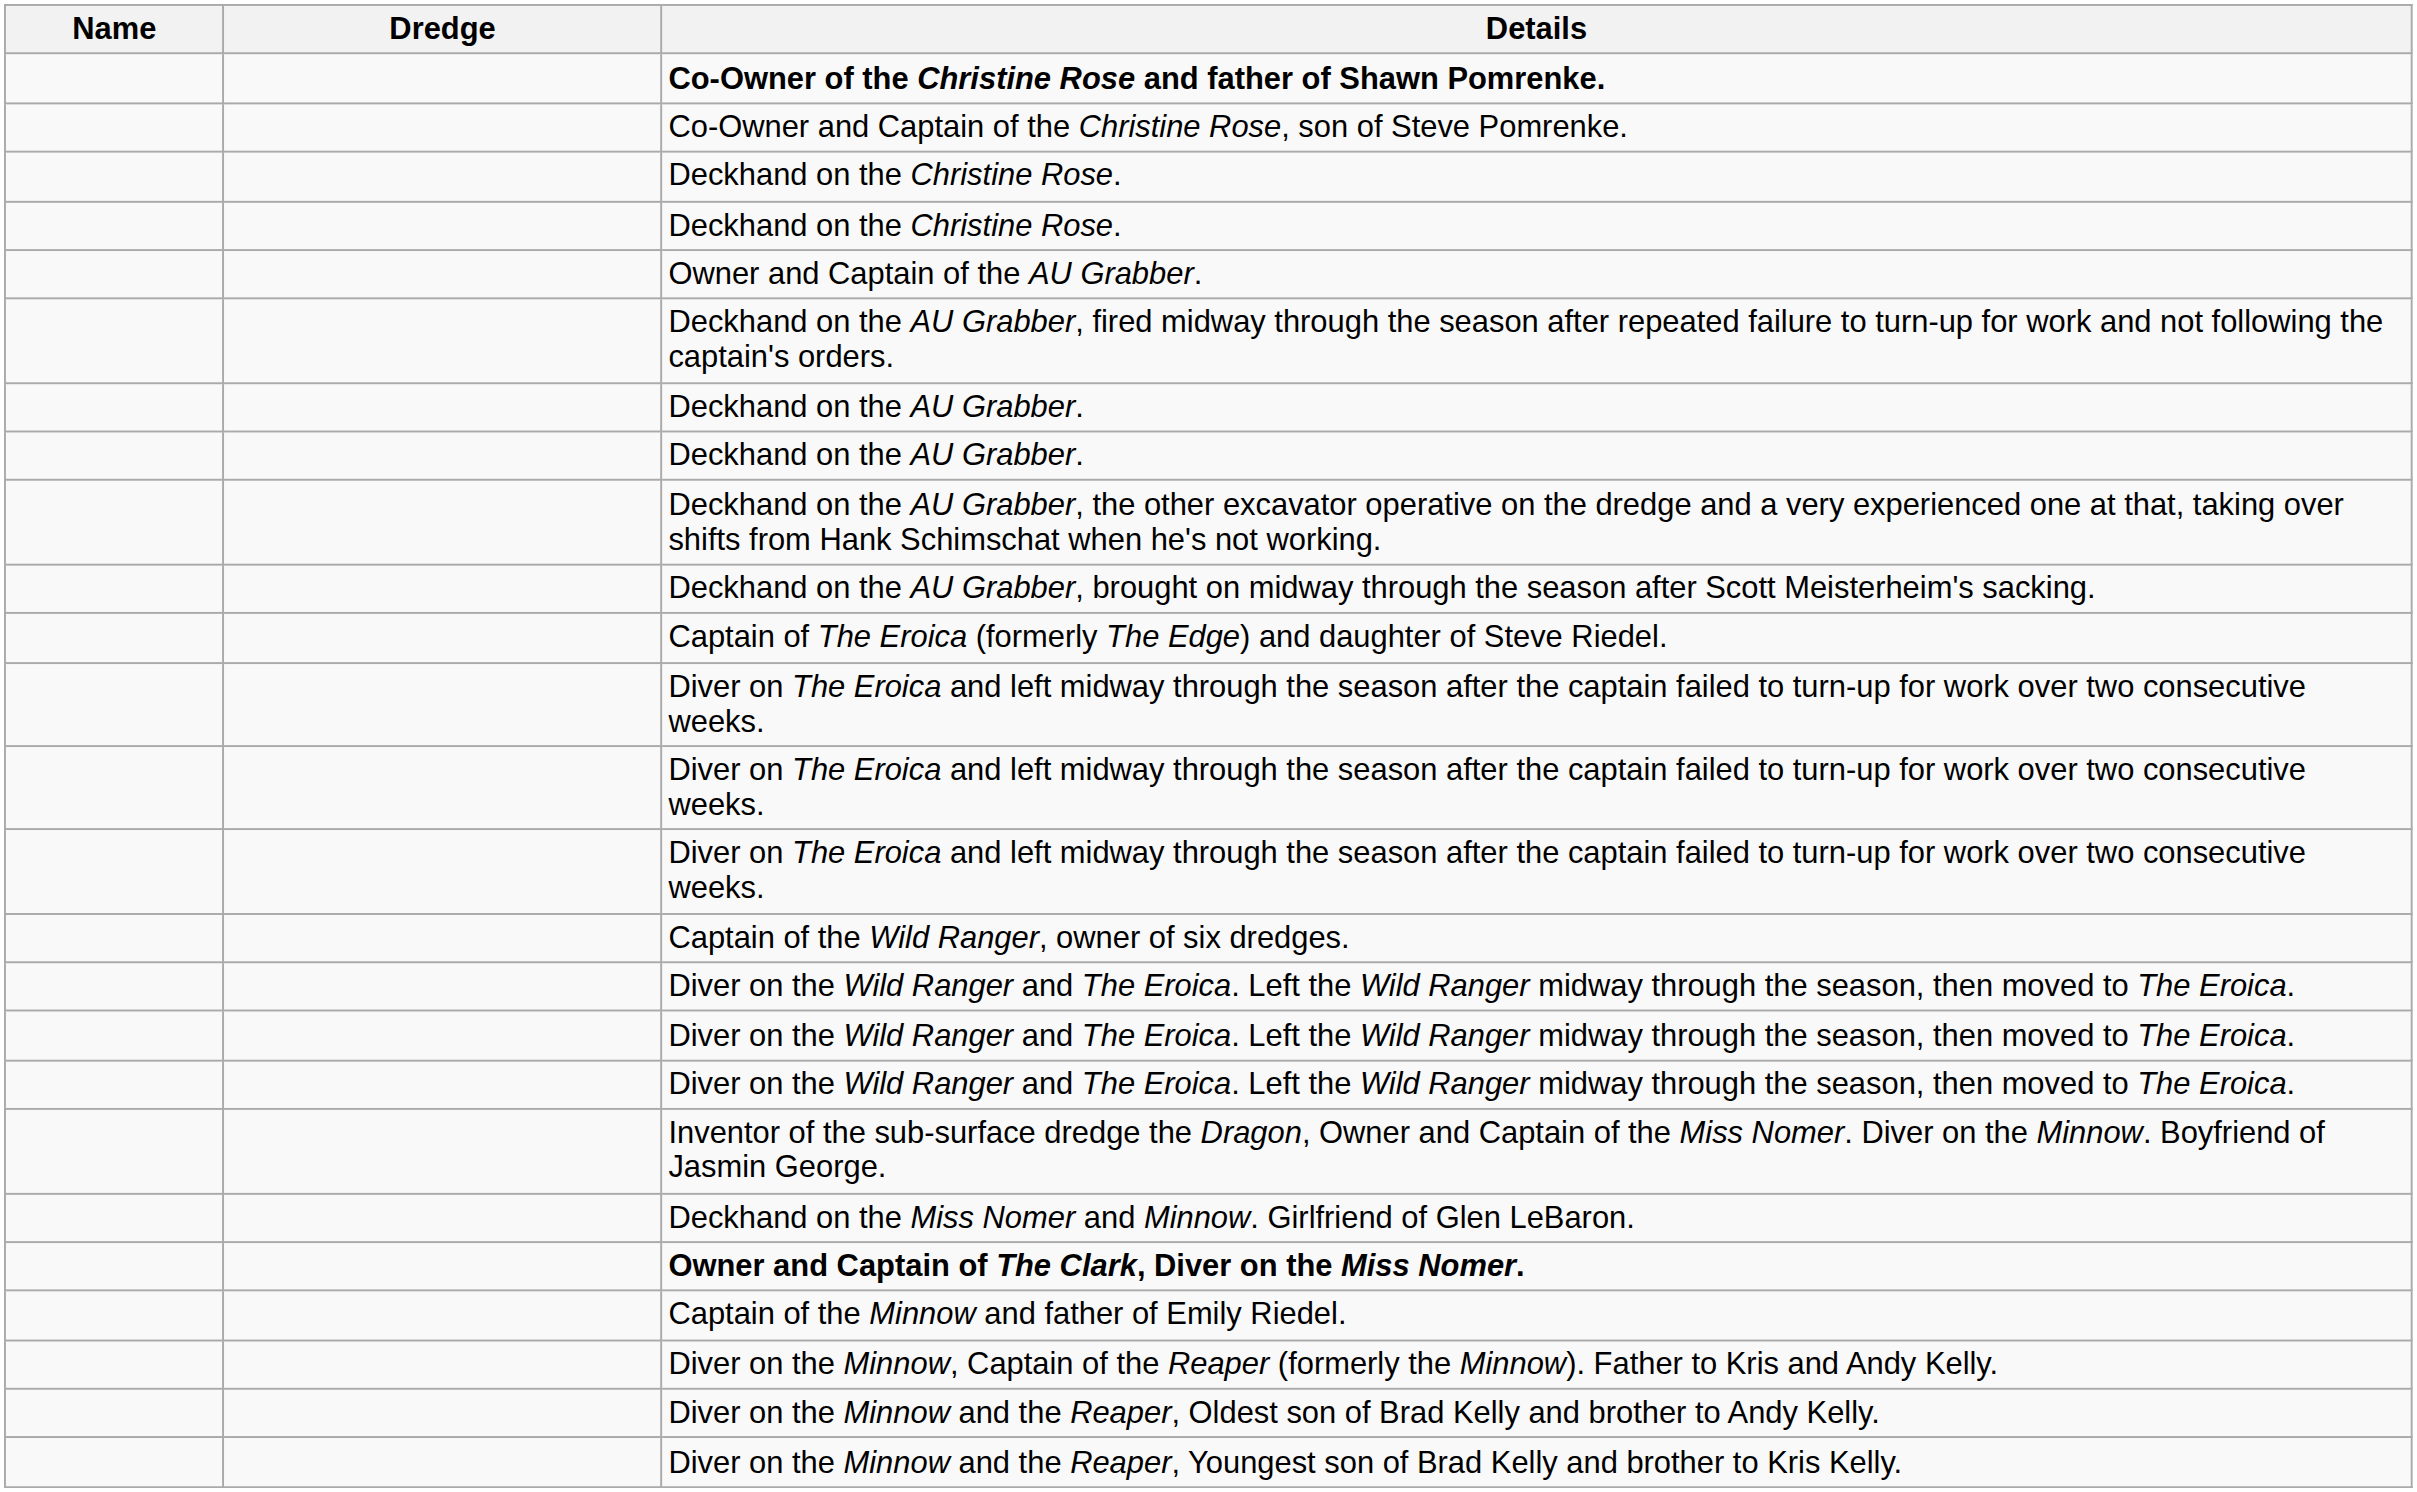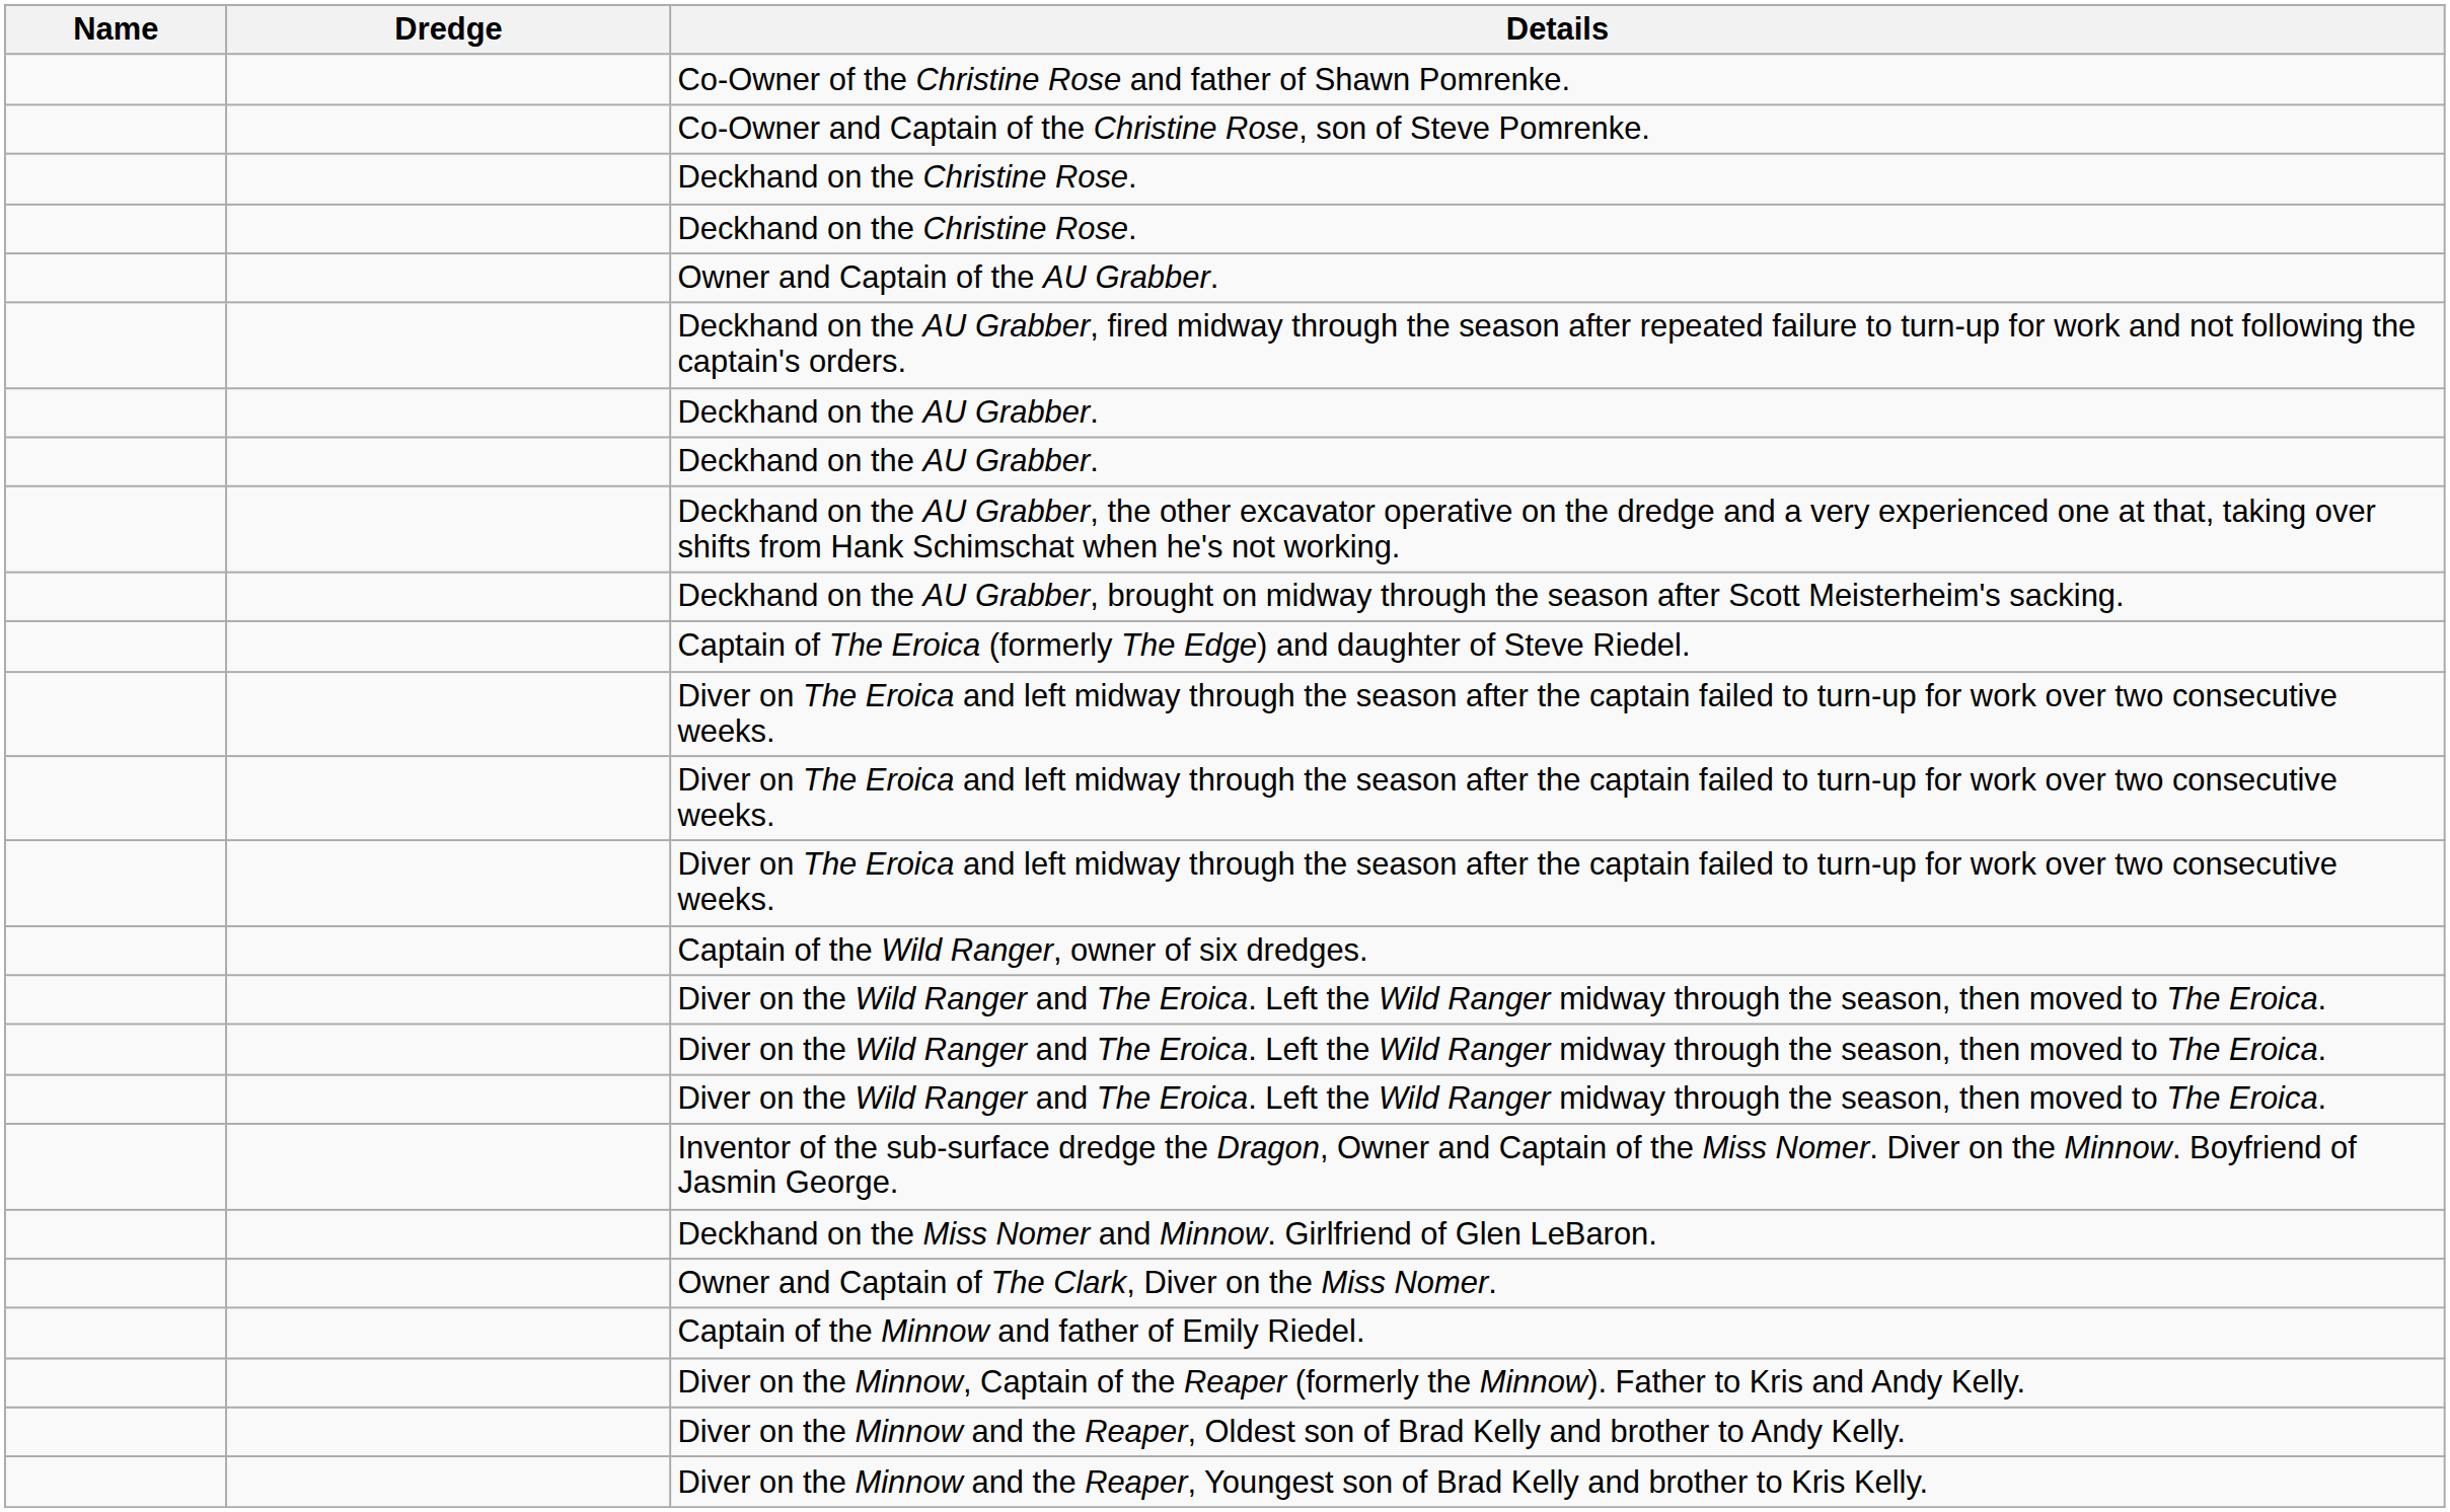Co-Owner of the Christine Rose and father of Shawn Pomrenke. | column 3: bold -> normal
Owner and Captain of The Clark, Diver on the Miss Nomer. | column 3: bold -> normal
